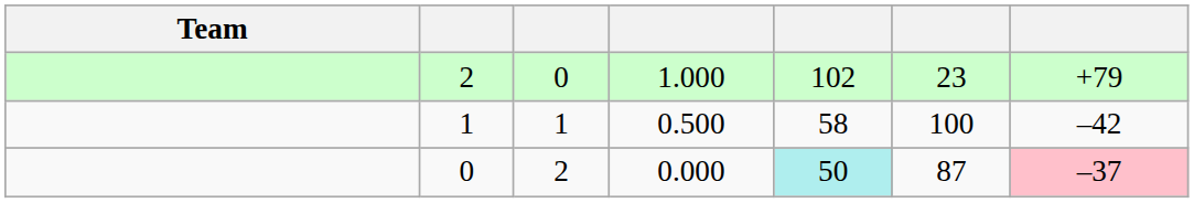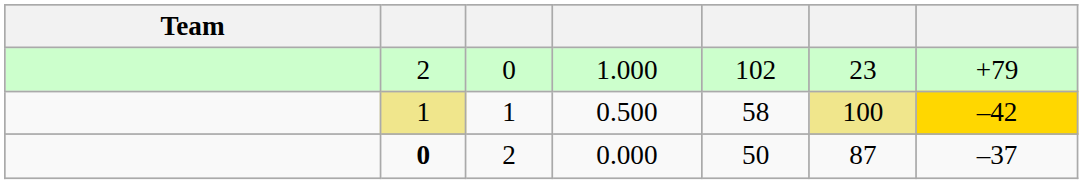row 3 | column 2: no background -> khaki background
row 3 | column 6: no background -> khaki background
row 3 | column 7: no background -> gold background
row 4 | column 2: normal -> bold
row 4 | column 5: paleturquoise background -> no background
row 4 | column 7: pink background -> no background
